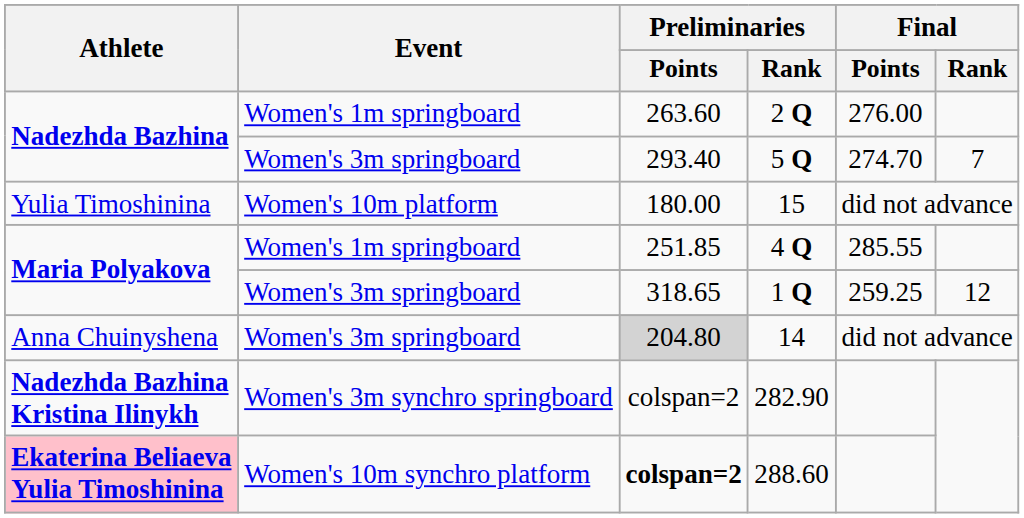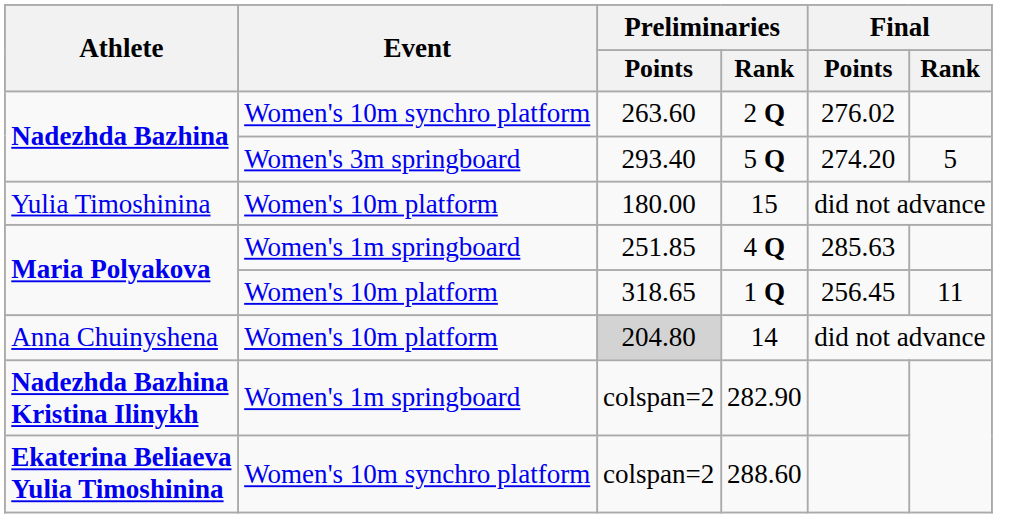2 Q | Event: Women's 1m springboard -> Women's 10m synchro platform
2 Q | Final / Points: 276.00 -> 276.02
5 Q | Final / Points: 274.70 -> 274.20
5 Q | Final / Rank: 7 -> 5
4 Q | Final / Points: 285.55 -> 285.63
1 Q | Event: Women's 3m springboard -> Women's 10m platform
1 Q | Final / Points: 259.25 -> 256.45
1 Q | Final / Rank: 12 -> 11
14 | Event: Women's 3m springboard -> Women's 10m platform
282.90 | Event: Women's 3m synchro springboard -> Women's 1m springboard
288.60 | Athlete: pink background -> no background
288.60 | Preliminaries / Points: bold -> normal
